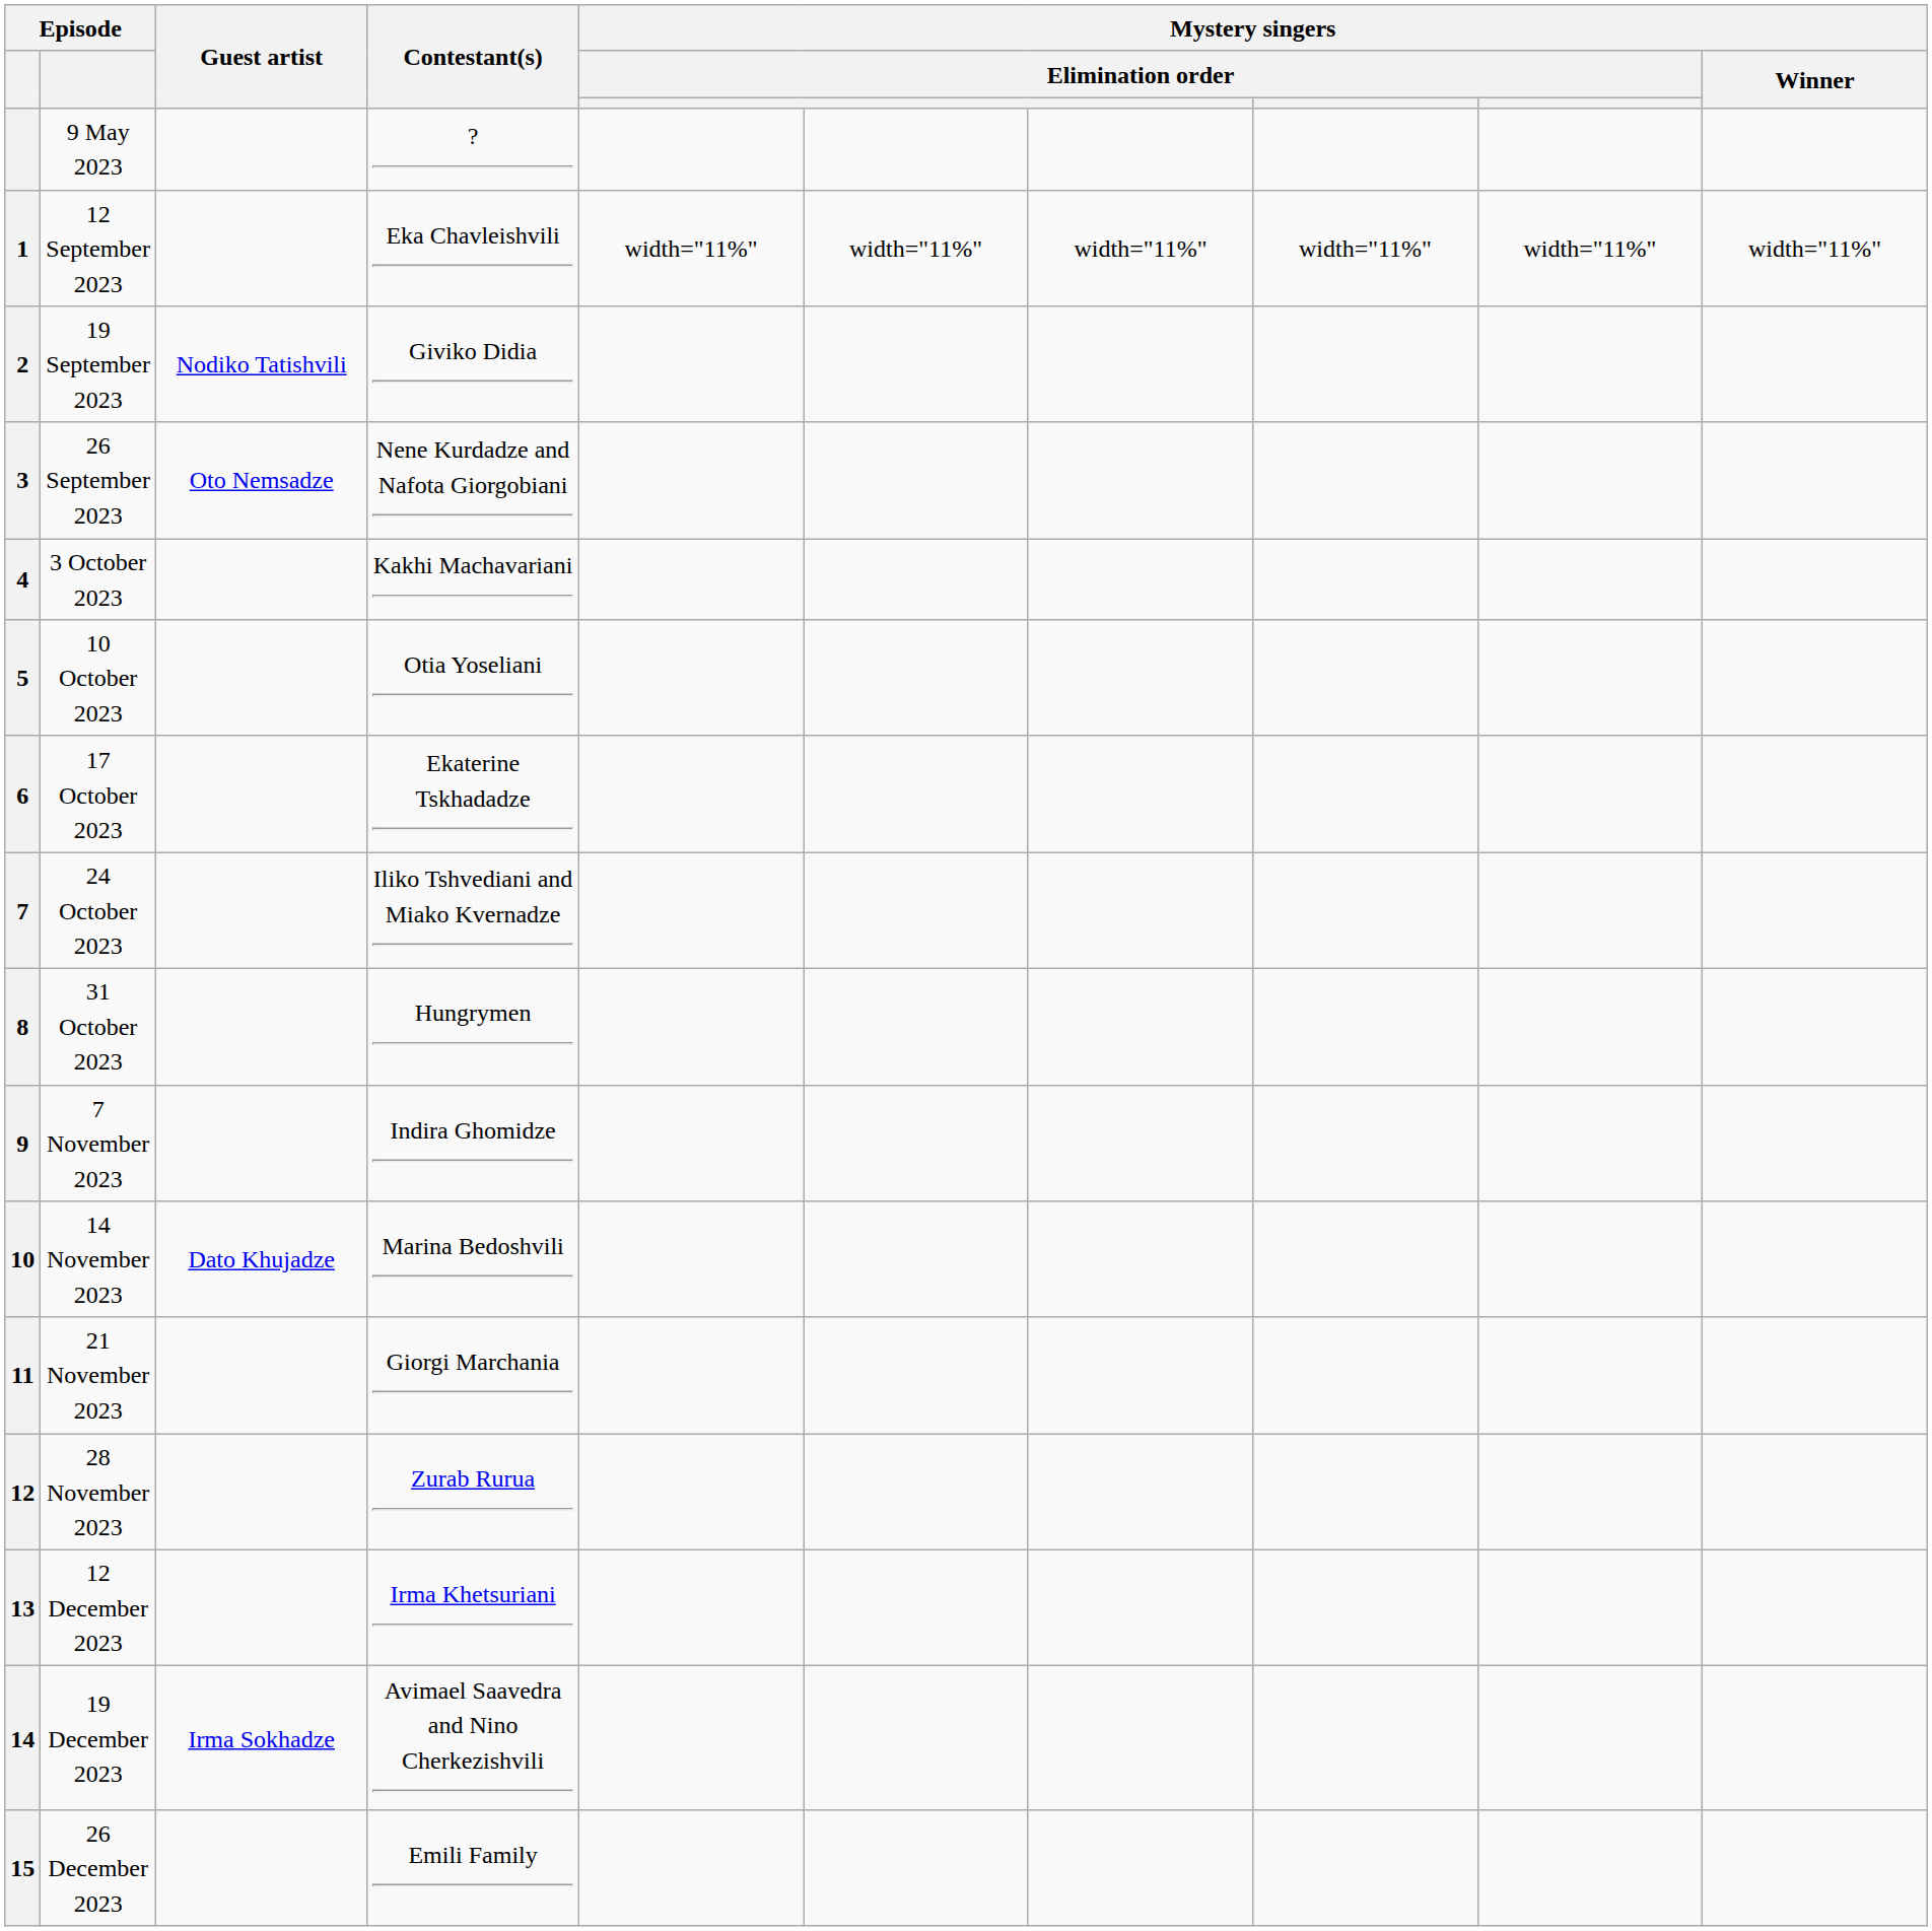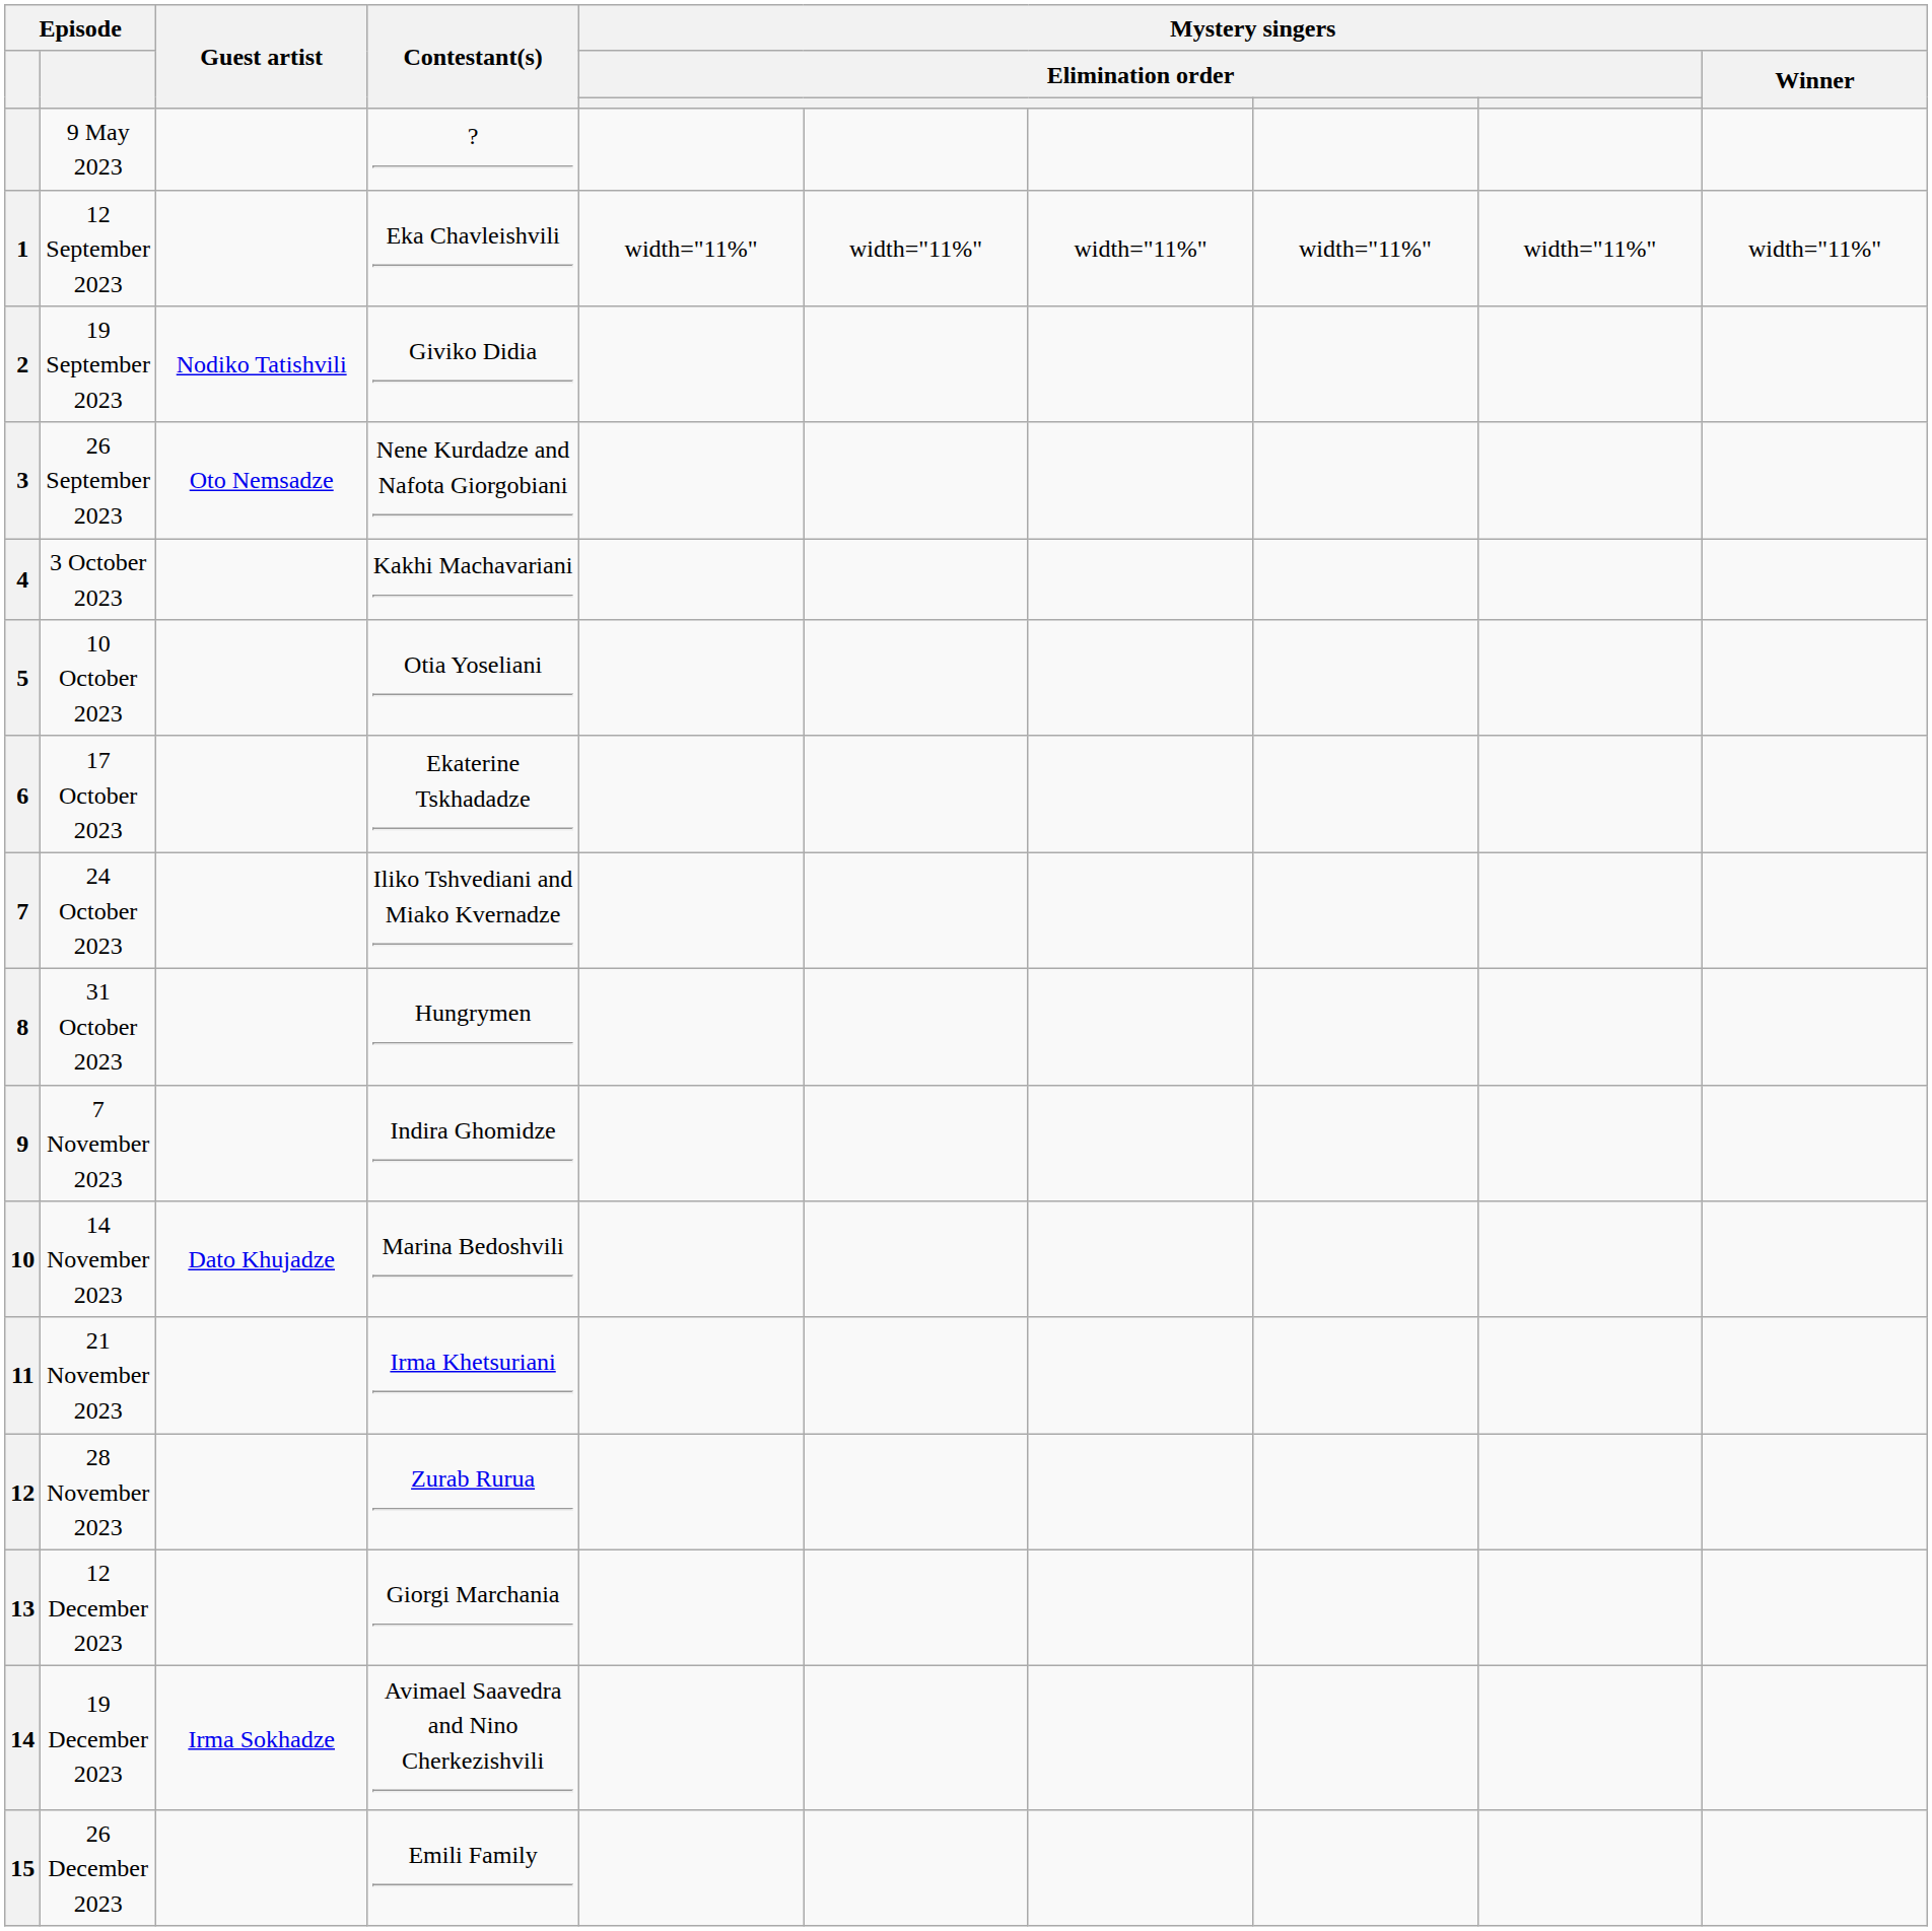21 November 2023 | Contestant(s): Giorgi Marchania -> Irma Khetsuriani
12 December 2023 | Contestant(s): Irma Khetsuriani -> Giorgi Marchania
